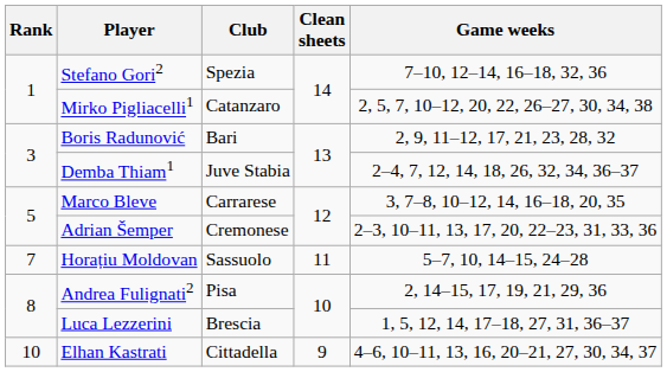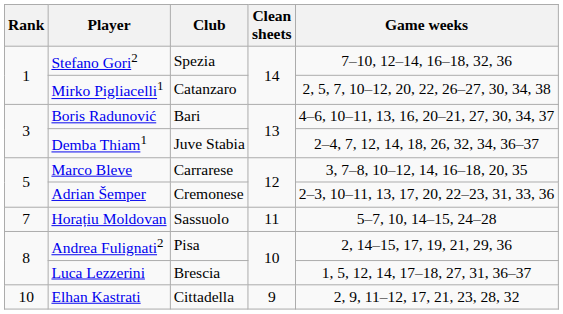Boris Radunović | Game weeks: 2, 9, 11–12, 17, 21, 23, 28, 32 -> 4–6, 10–11, 13, 16, 20–21, 27, 30, 34, 37
Elhan Kastrati | Game weeks: 4–6, 10–11, 13, 16, 20–21, 27, 30, 34, 37 -> 2, 9, 11–12, 17, 21, 23, 28, 32
